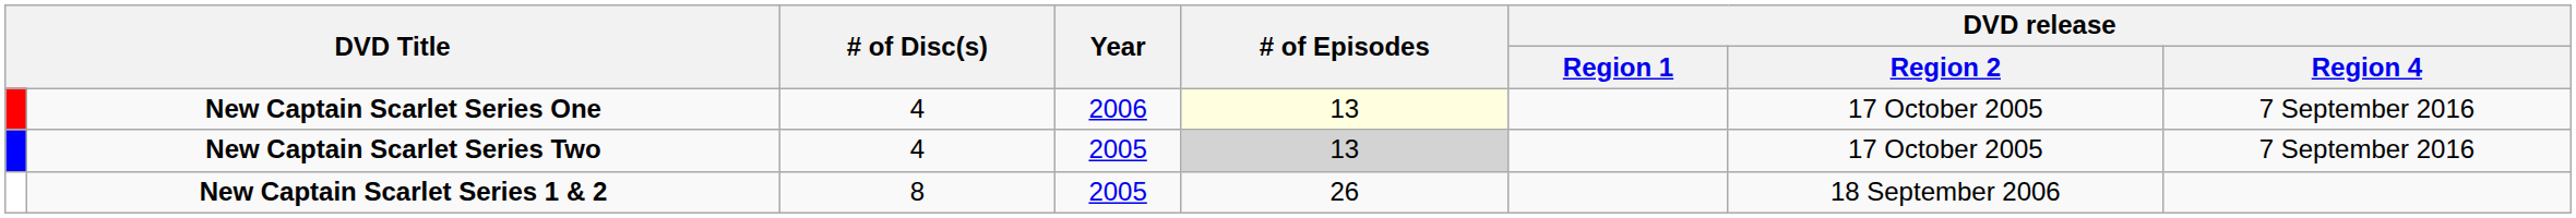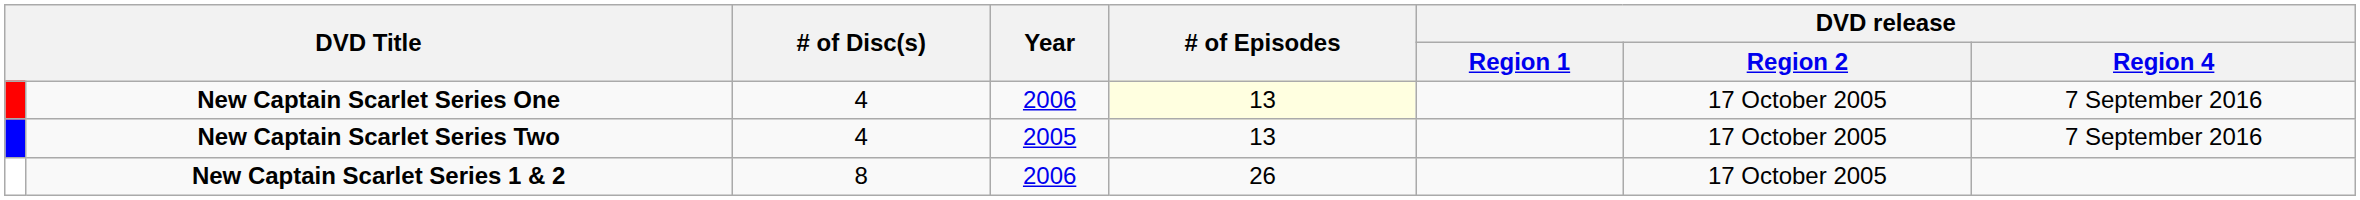New Captain Scarlet Series Two | # of Episodes: lightgrey background -> no background
New Captain Scarlet Series 1 & 2 | Year: 2005 -> 2006
New Captain Scarlet Series 1 & 2 | DVD release / Region 2: 18 September 2006 -> 17 October 2005
